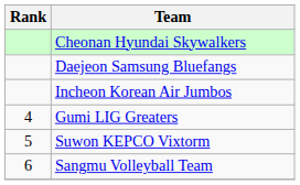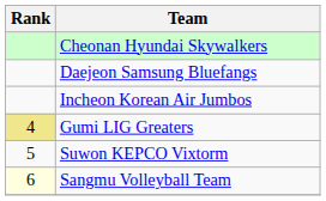Gumi LIG Greaters | Rank: no background -> khaki background
Sangmu Volleyball Team | Rank: no background -> lightyellow background
